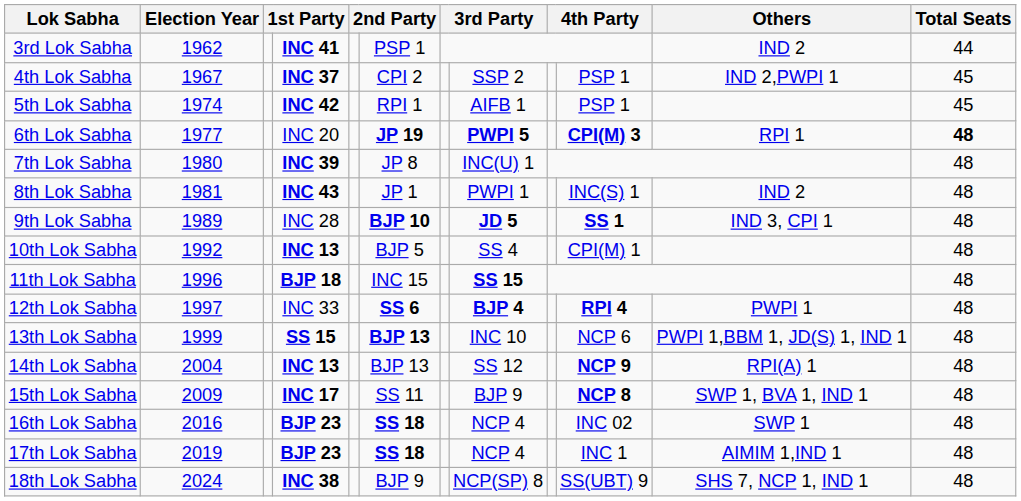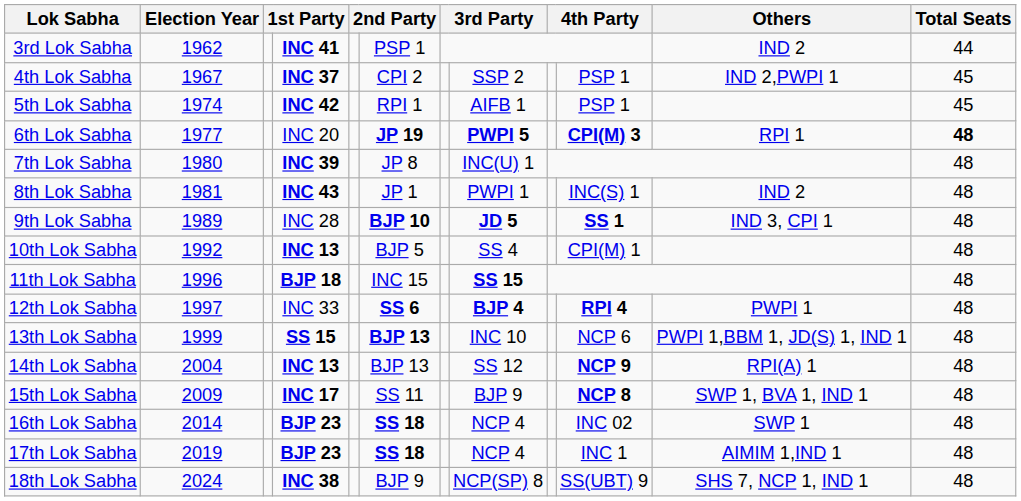16th Lok Sabha | Election Year: 2016 -> 2014
